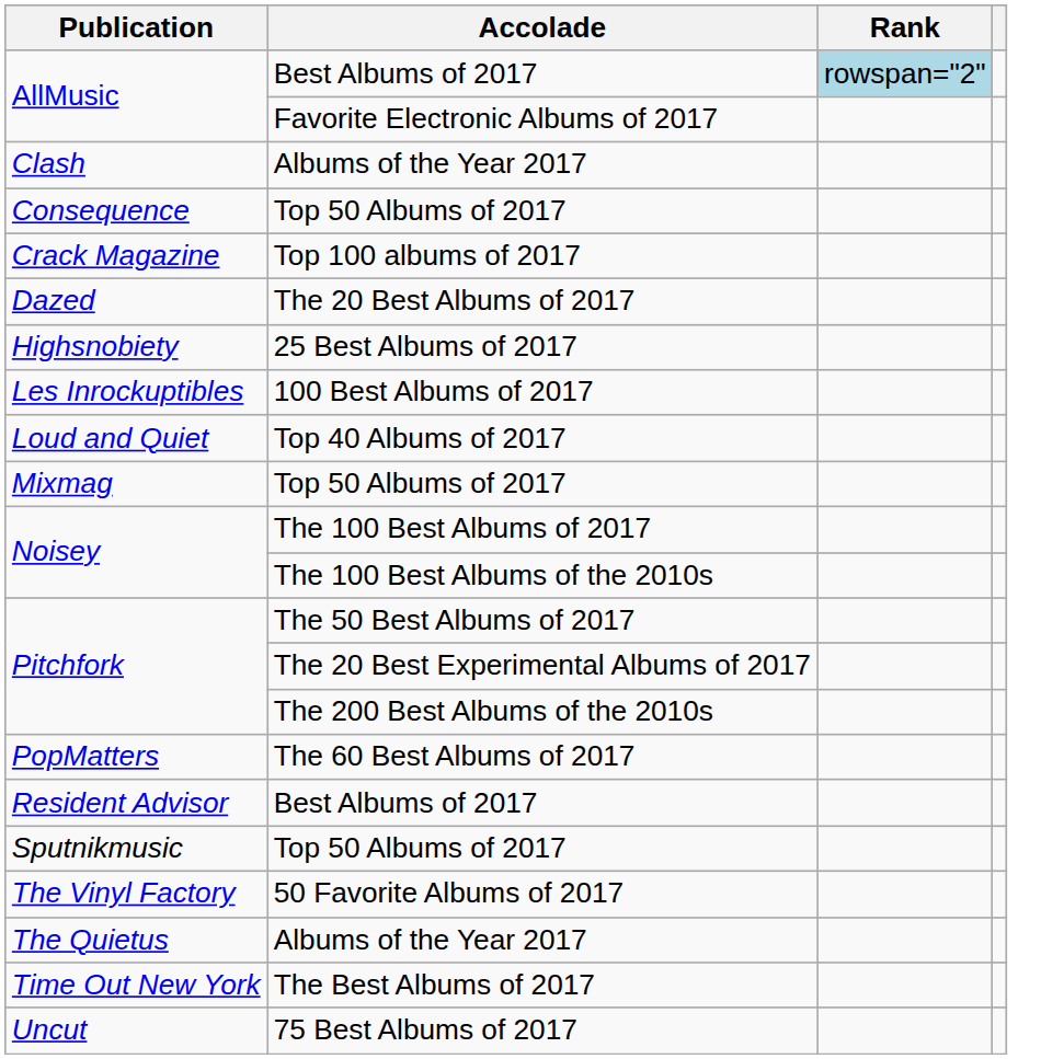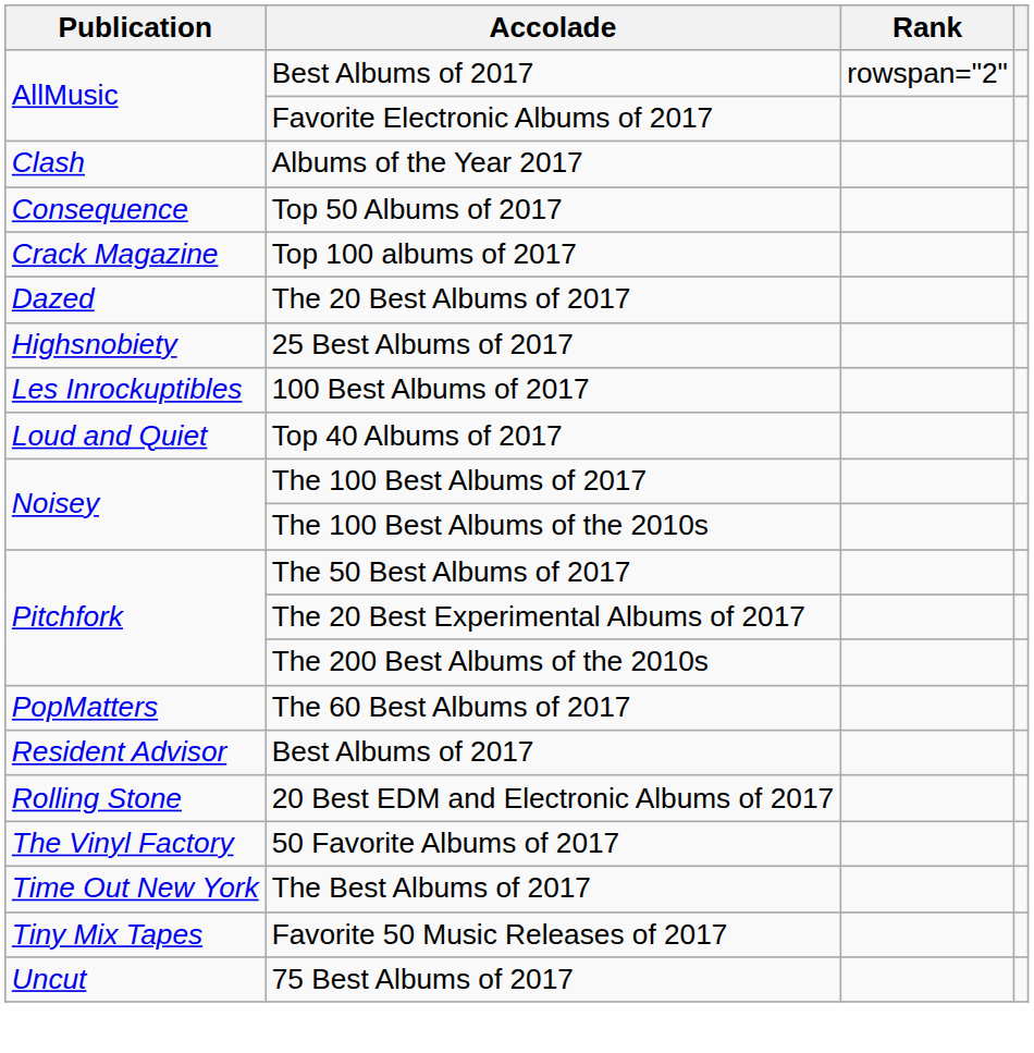AllMusic / Best Albums of 2017 | Rank: lightblue background -> no background
- row: Mixmag | Top 50 Albums of 2017
+ row: Rolling Stone | 20 Best EDM and Electronic Albums of 2017
- row: Sputnikmusic | Top 50 Albums of 2017
- row: The Quietus | Albums of the Year 2017
+ row: Tiny Mix Tapes | Favorite 50 Music Releases of 2017
